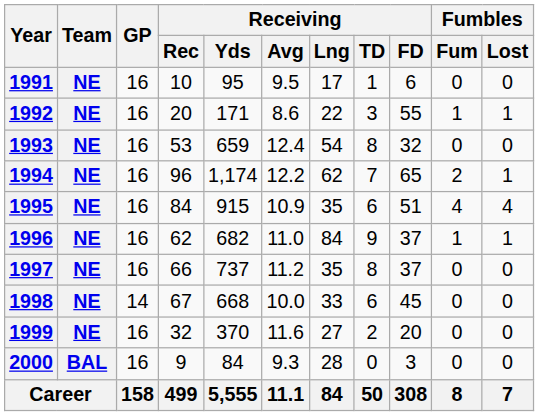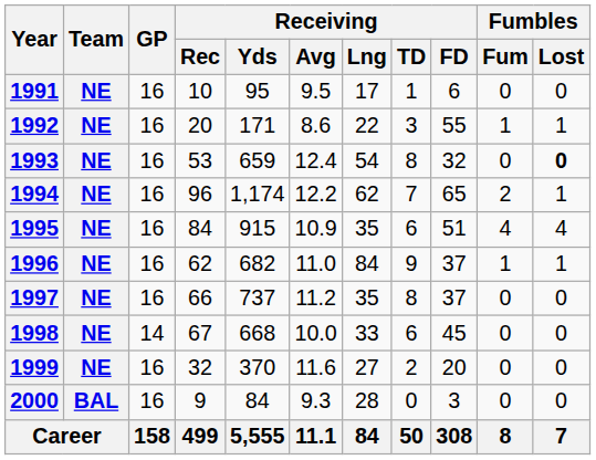1993 | Fumbles / Lost: normal -> bold
